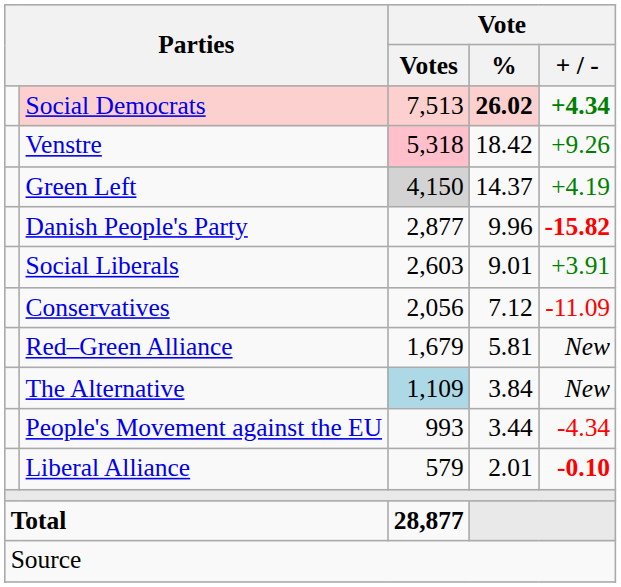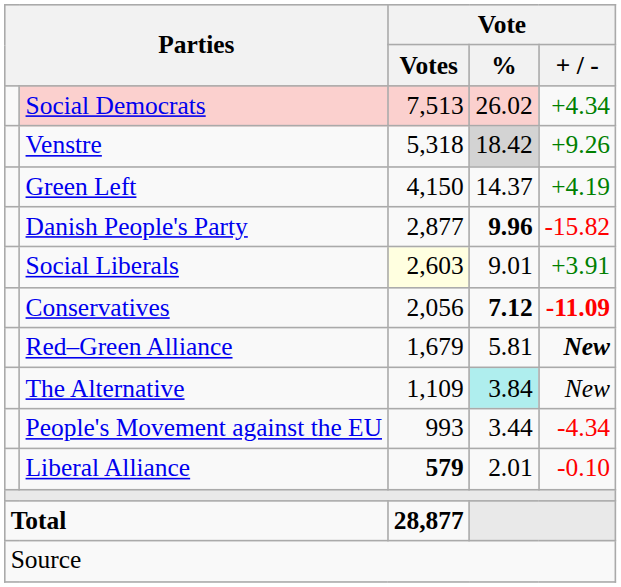Social Democrats | Vote / %: bold -> normal
Social Democrats | Vote / + / -: bold -> normal
Venstre | Vote / Votes: pink background -> no background
Venstre | Vote / %: no background -> lightgrey background
Green Left | Vote / Votes: lightgrey background -> no background
Danish People's Party | Vote / %: normal -> bold
Danish People's Party | Vote / + / -: bold -> normal
Social Liberals | Vote / Votes: no background -> lightyellow background
Conservatives | Vote / %: normal -> bold
Conservatives | Vote / + / -: normal -> bold
Red–Green Alliance | Vote / + / -: normal -> bold
The Alternative | Vote / Votes: lightblue background -> no background
The Alternative | Vote / %: no background -> paleturquoise background
Liberal Alliance | Vote / Votes: normal -> bold
Liberal Alliance | Vote / + / -: bold -> normal
